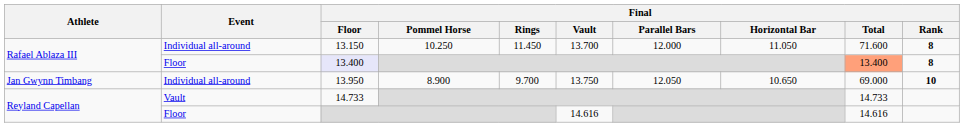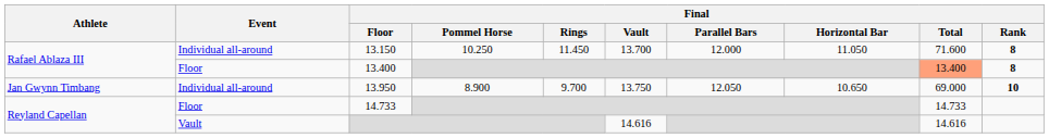row 4 | Final / Floor: lavender background -> no background
row 6 | Event: Vault -> Floor
row 7 | Event: Floor -> Vault
